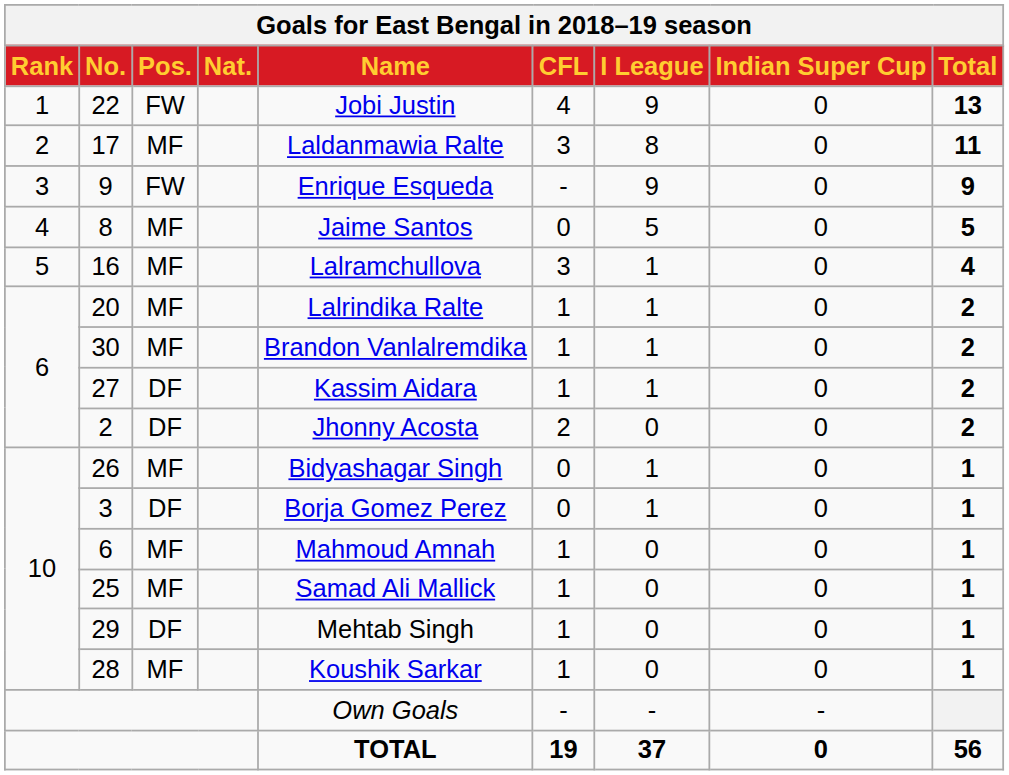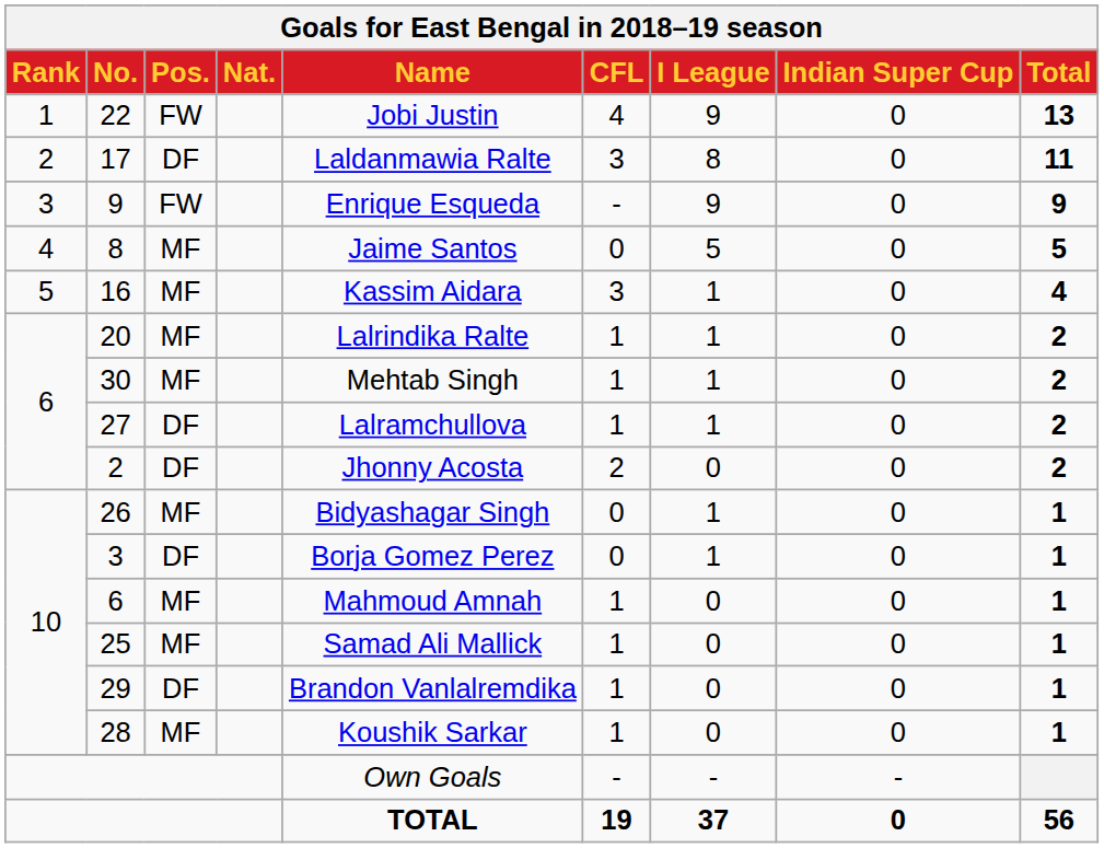17 | Pos.: MF -> DF
16 | Name: Lalramchullova -> Kassim Aidara
30 | Name: Brandon Vanlalremdika -> Mehtab Singh
27 | Name: Kassim Aidara -> Lalramchullova
29 | Name: Mehtab Singh -> Brandon Vanlalremdika
